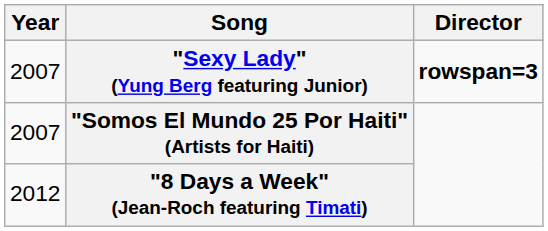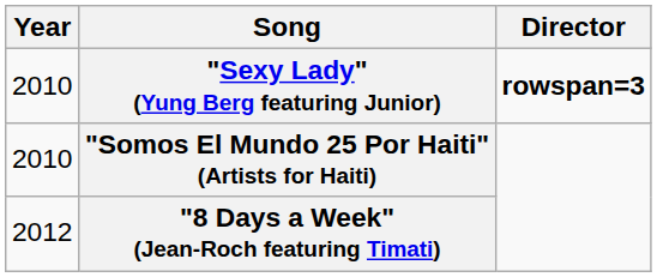"Sexy Lady" (Yung Berg featuring Junior) | Year: 2007 -> 2010
"Somos El Mundo 25 Por Haiti" (Artists for Haiti) | Year: 2007 -> 2010
